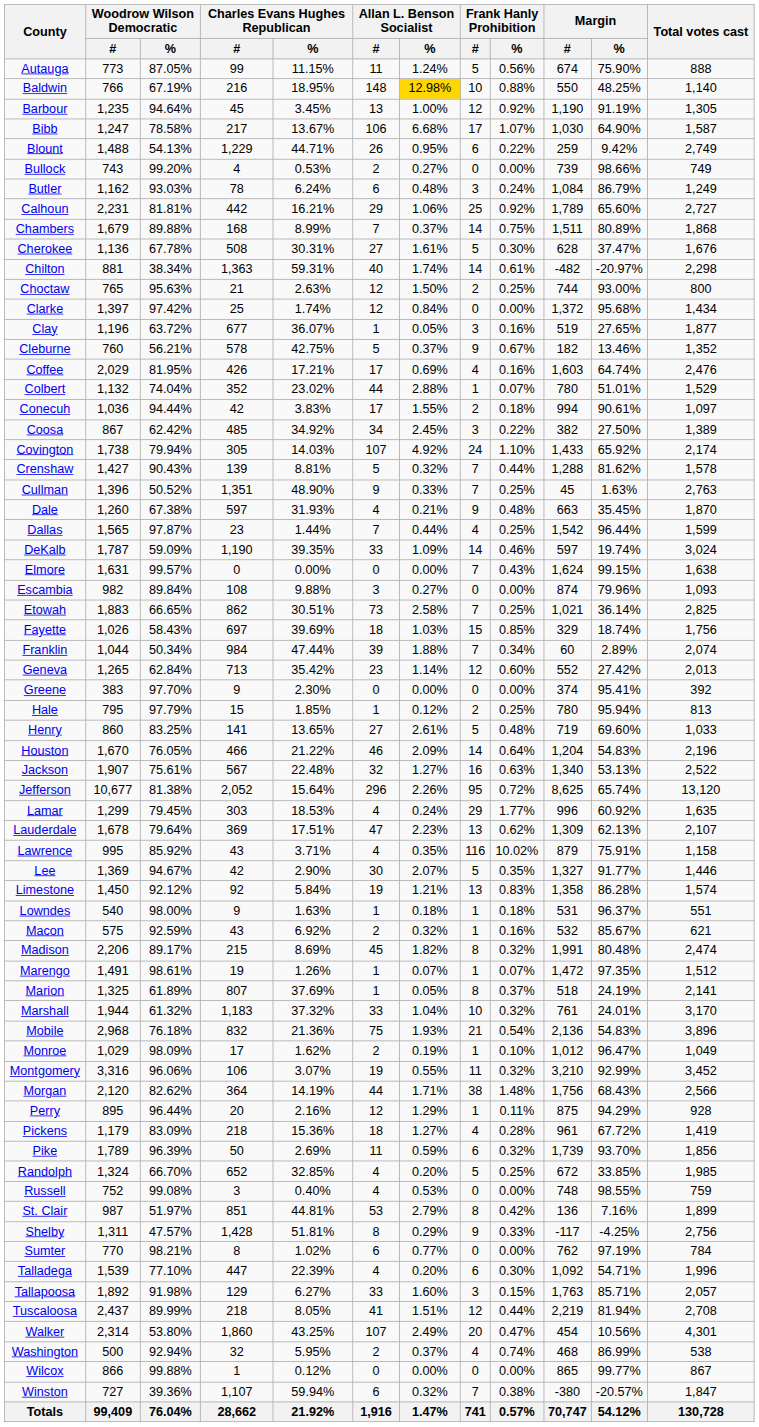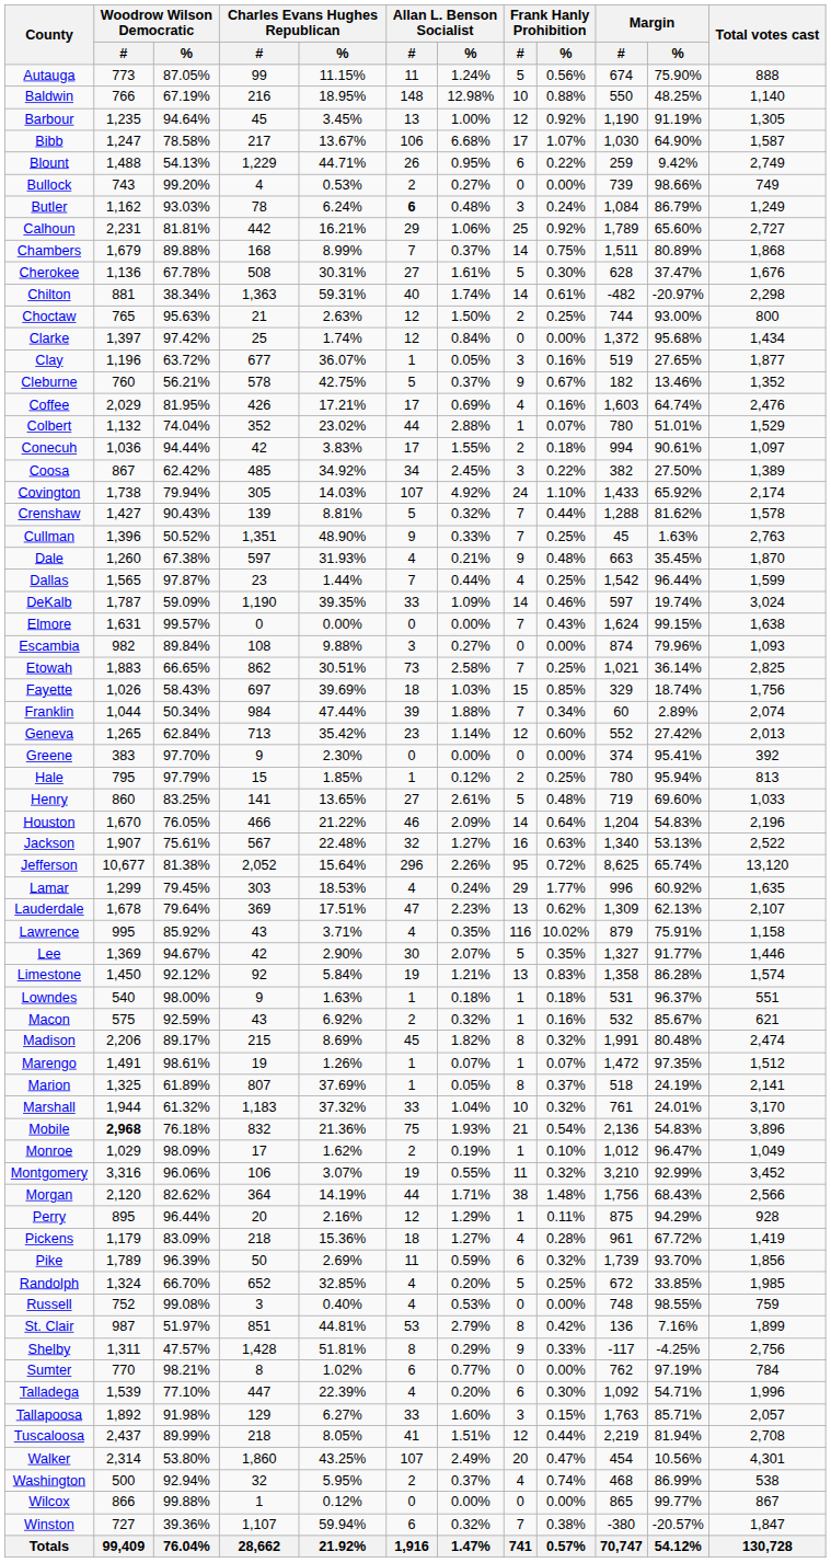Baldwin | Allan L. Benson Socialist / %: gold background -> no background
Butler | Allan L. Benson Socialist / #: normal -> bold
Mobile | Woodrow Wilson Democratic / #: normal -> bold
